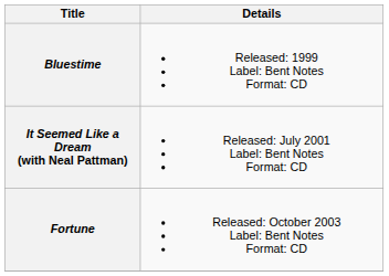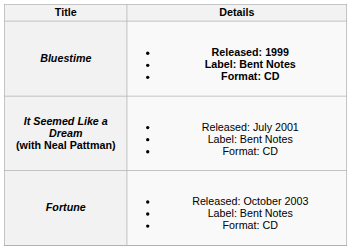Bluestime | Details: normal -> bold
